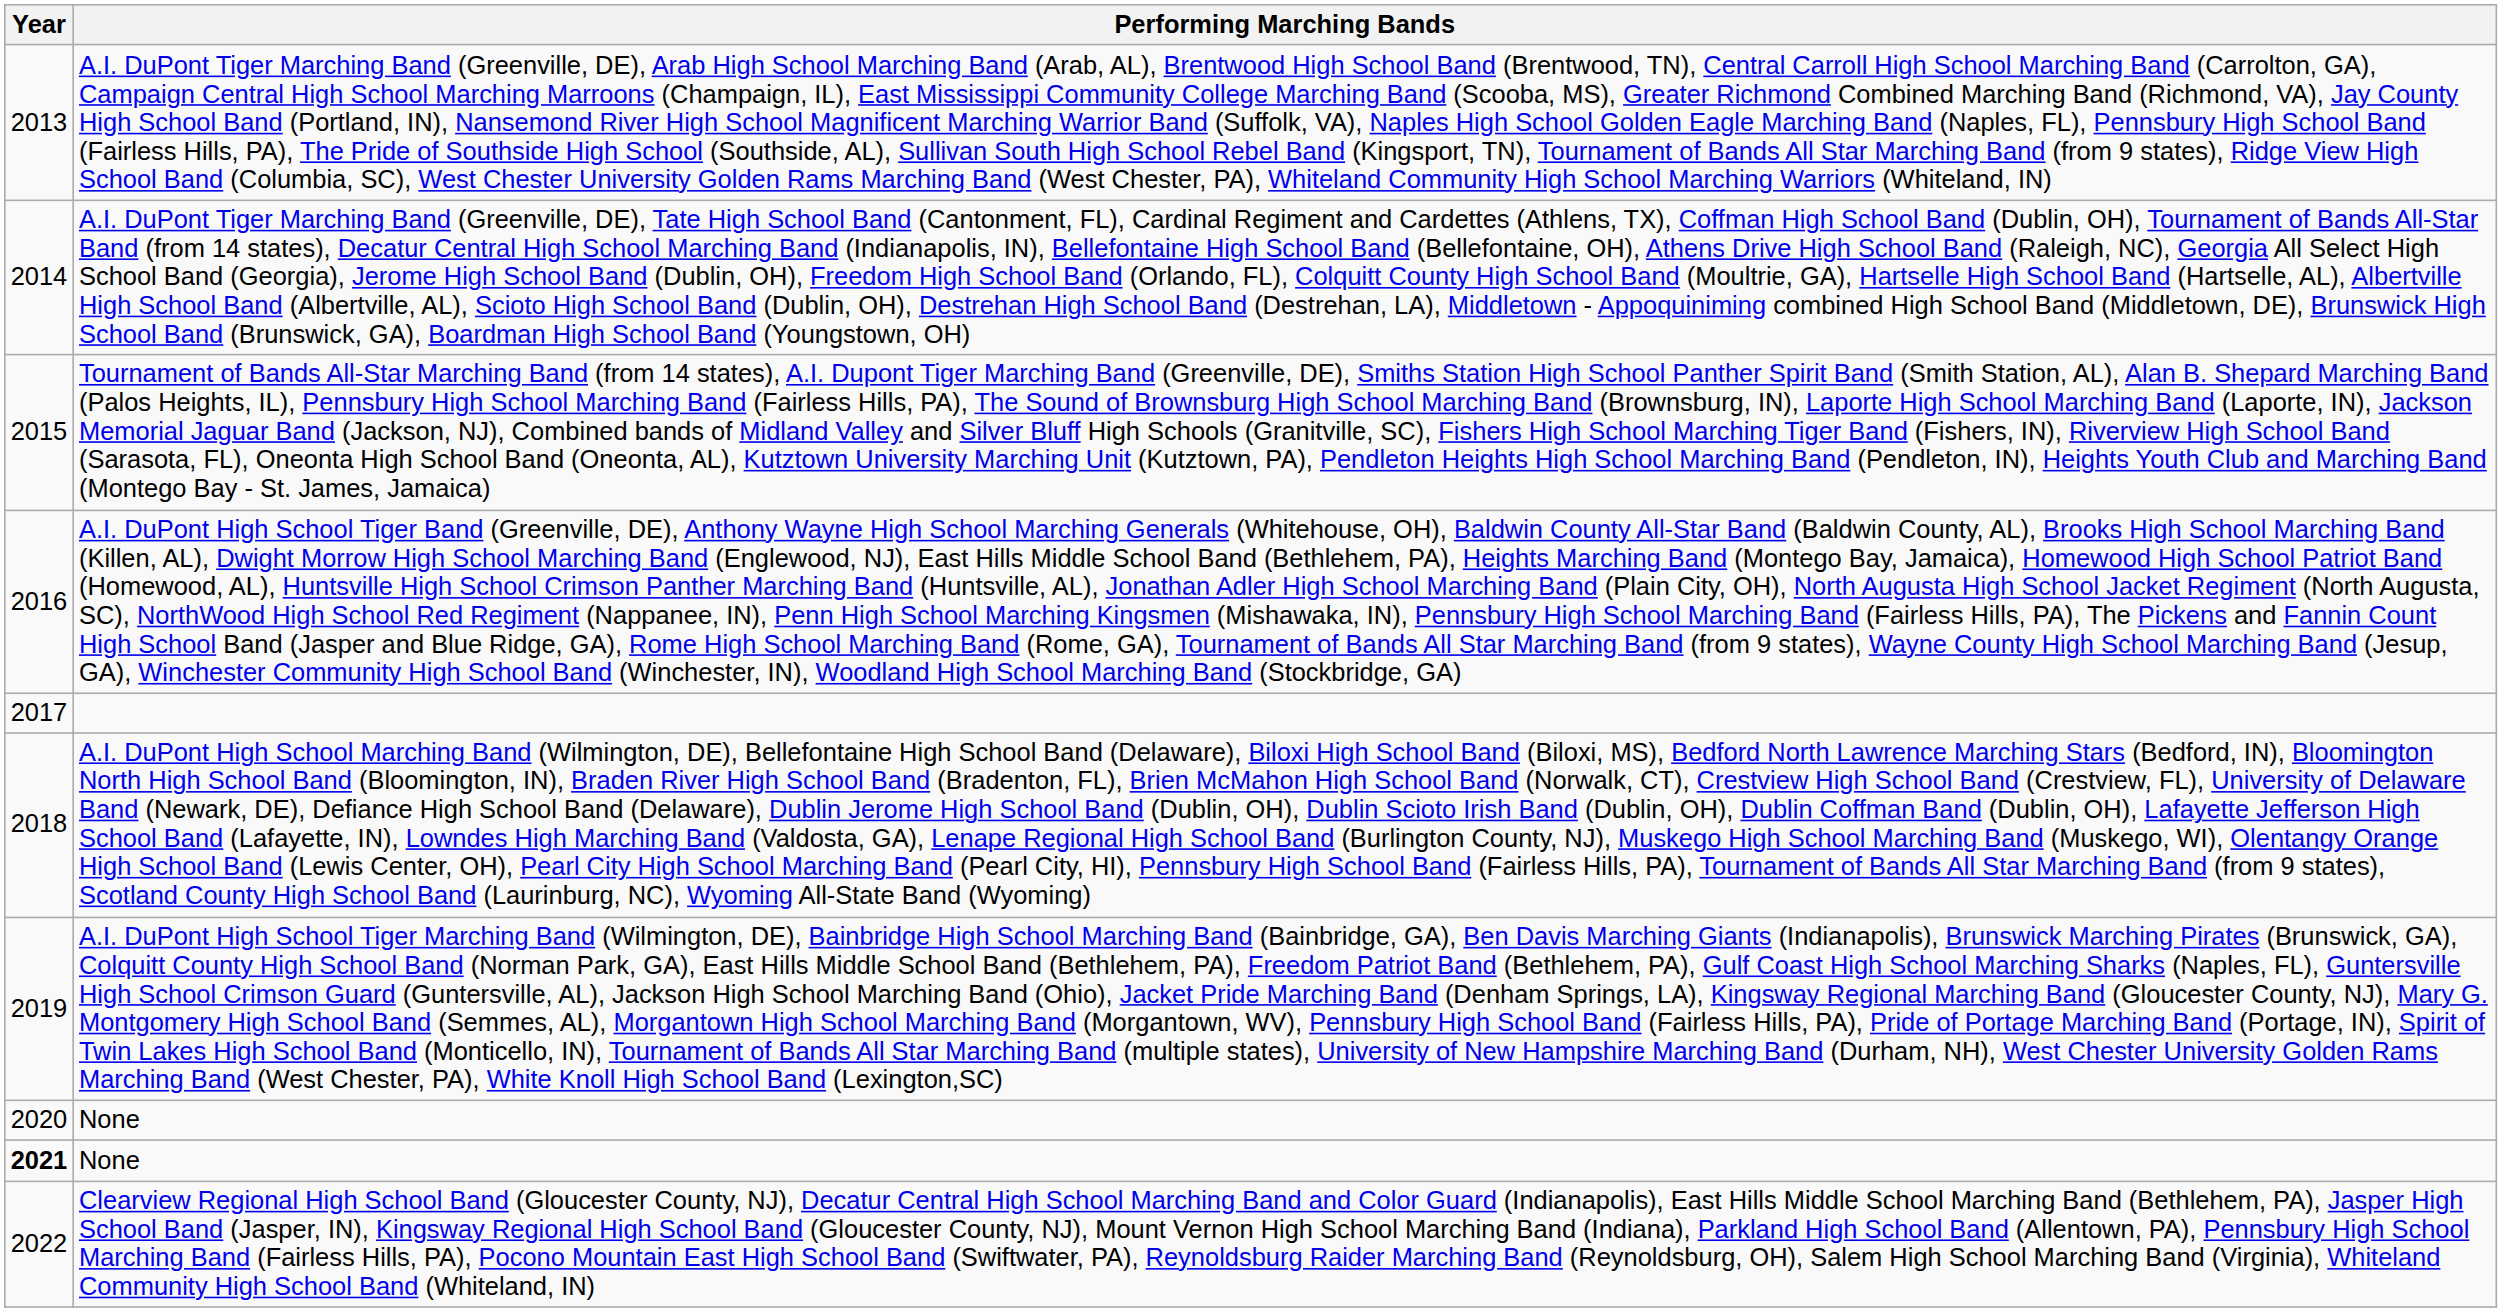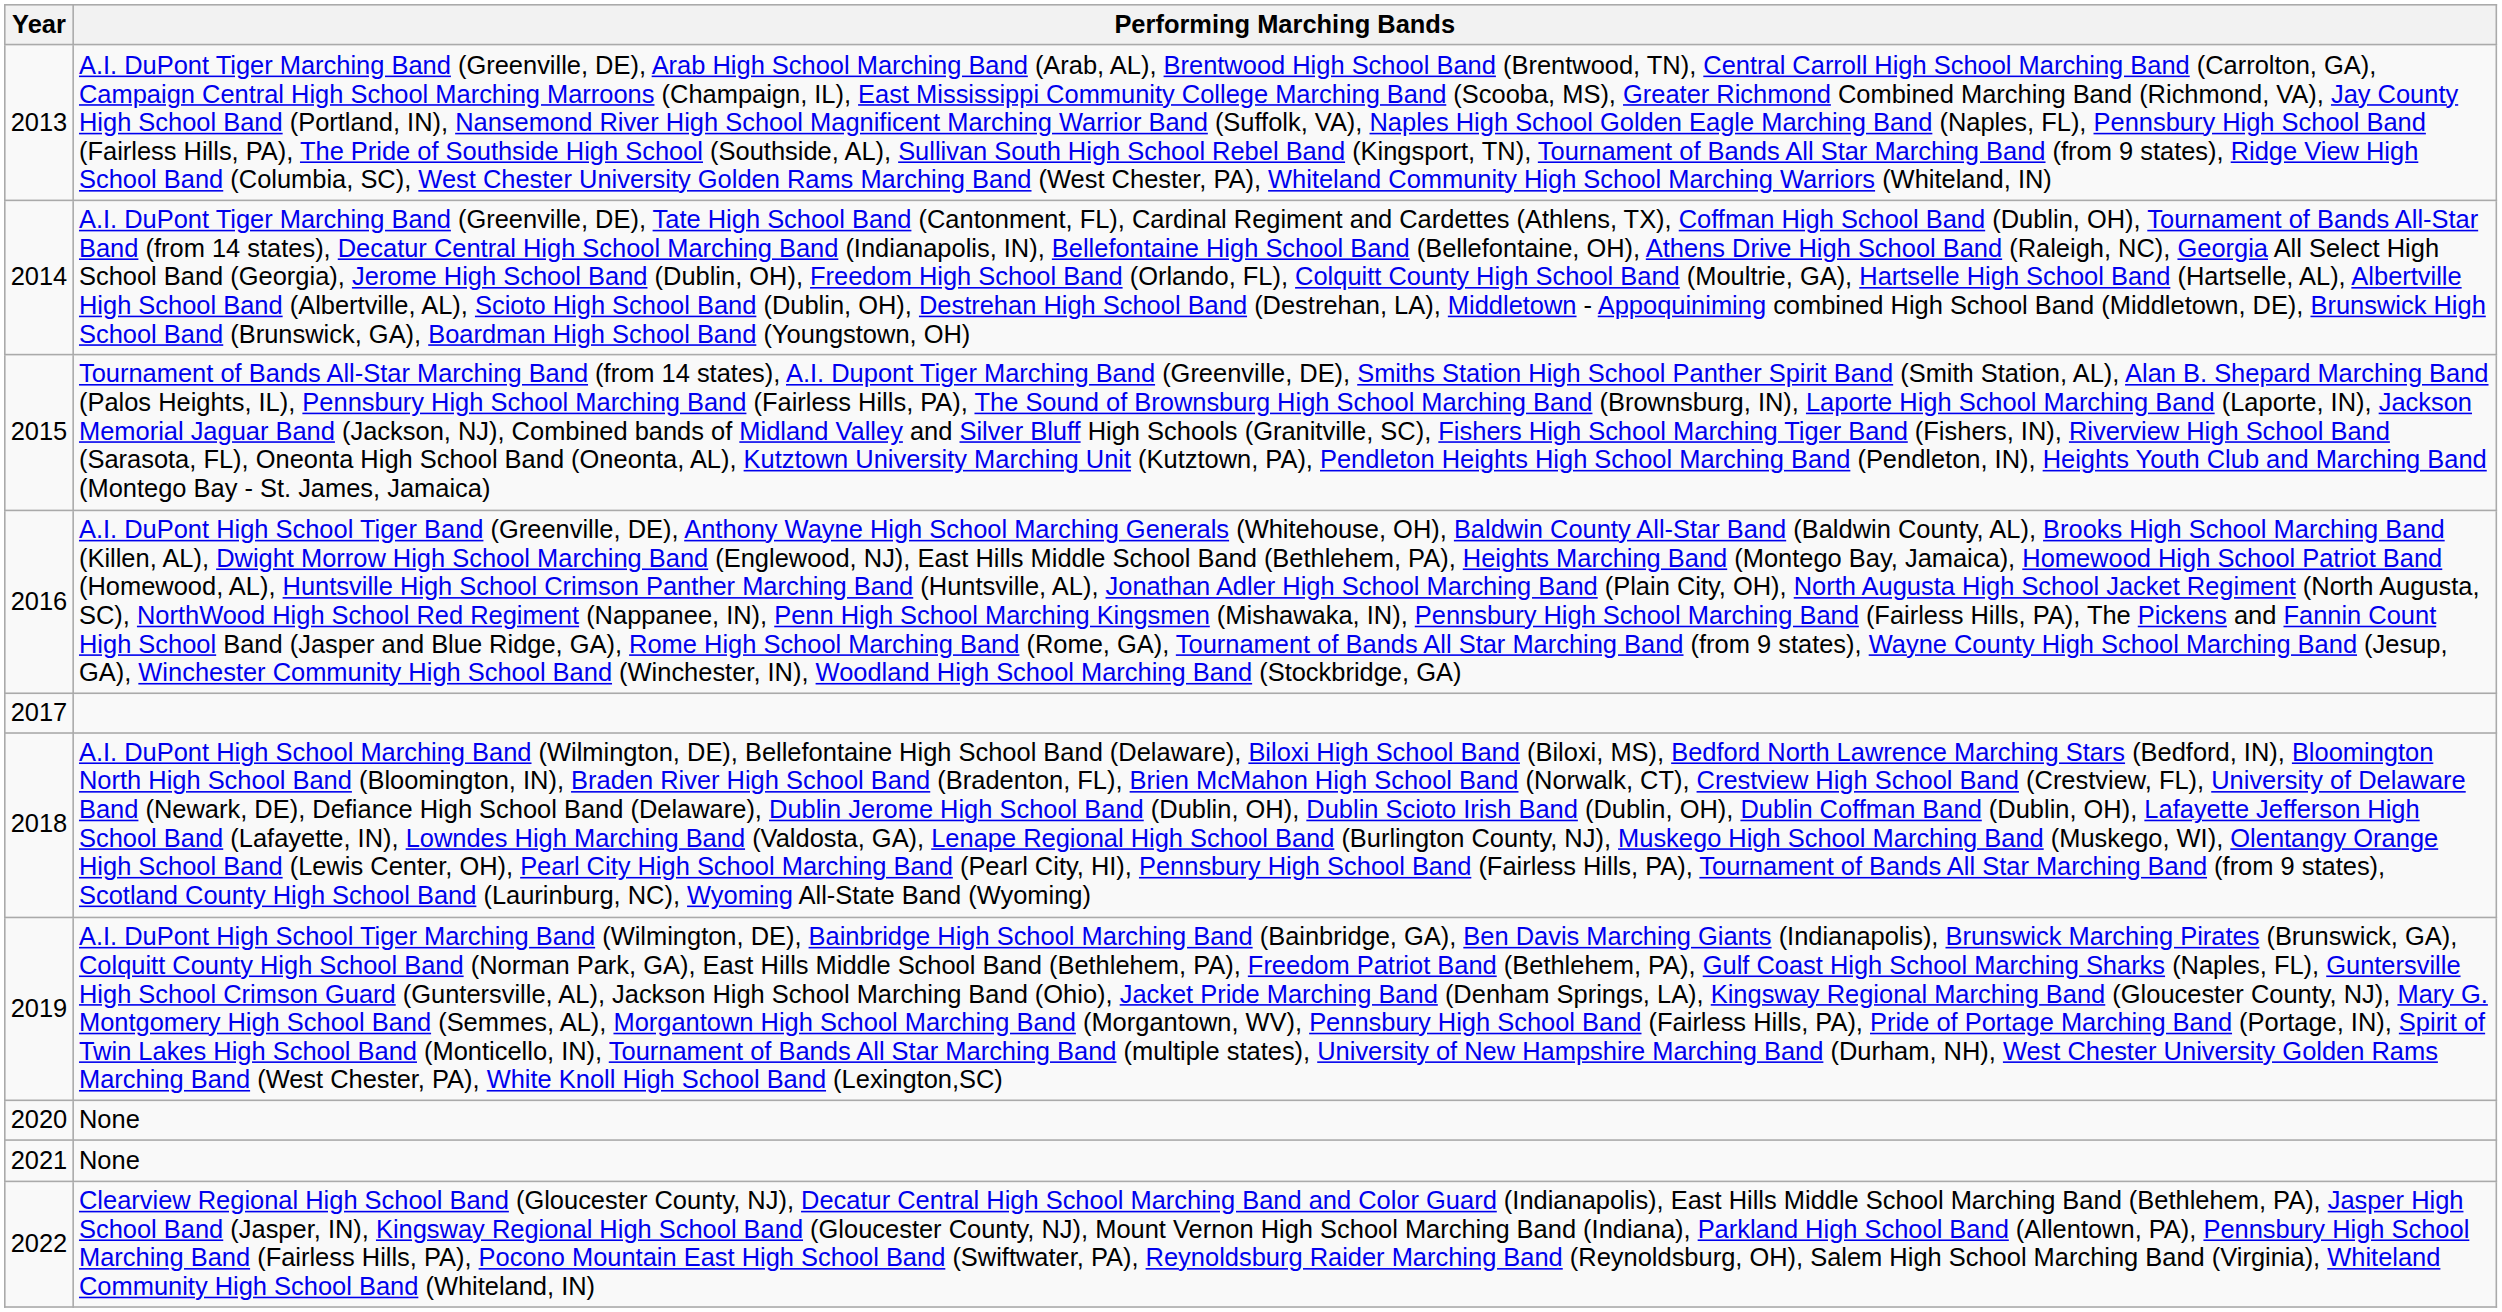row 10 | Year: bold -> normal
